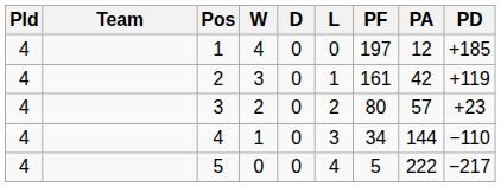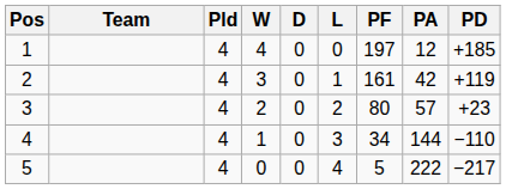columns swapped: Pos <-> Pld
